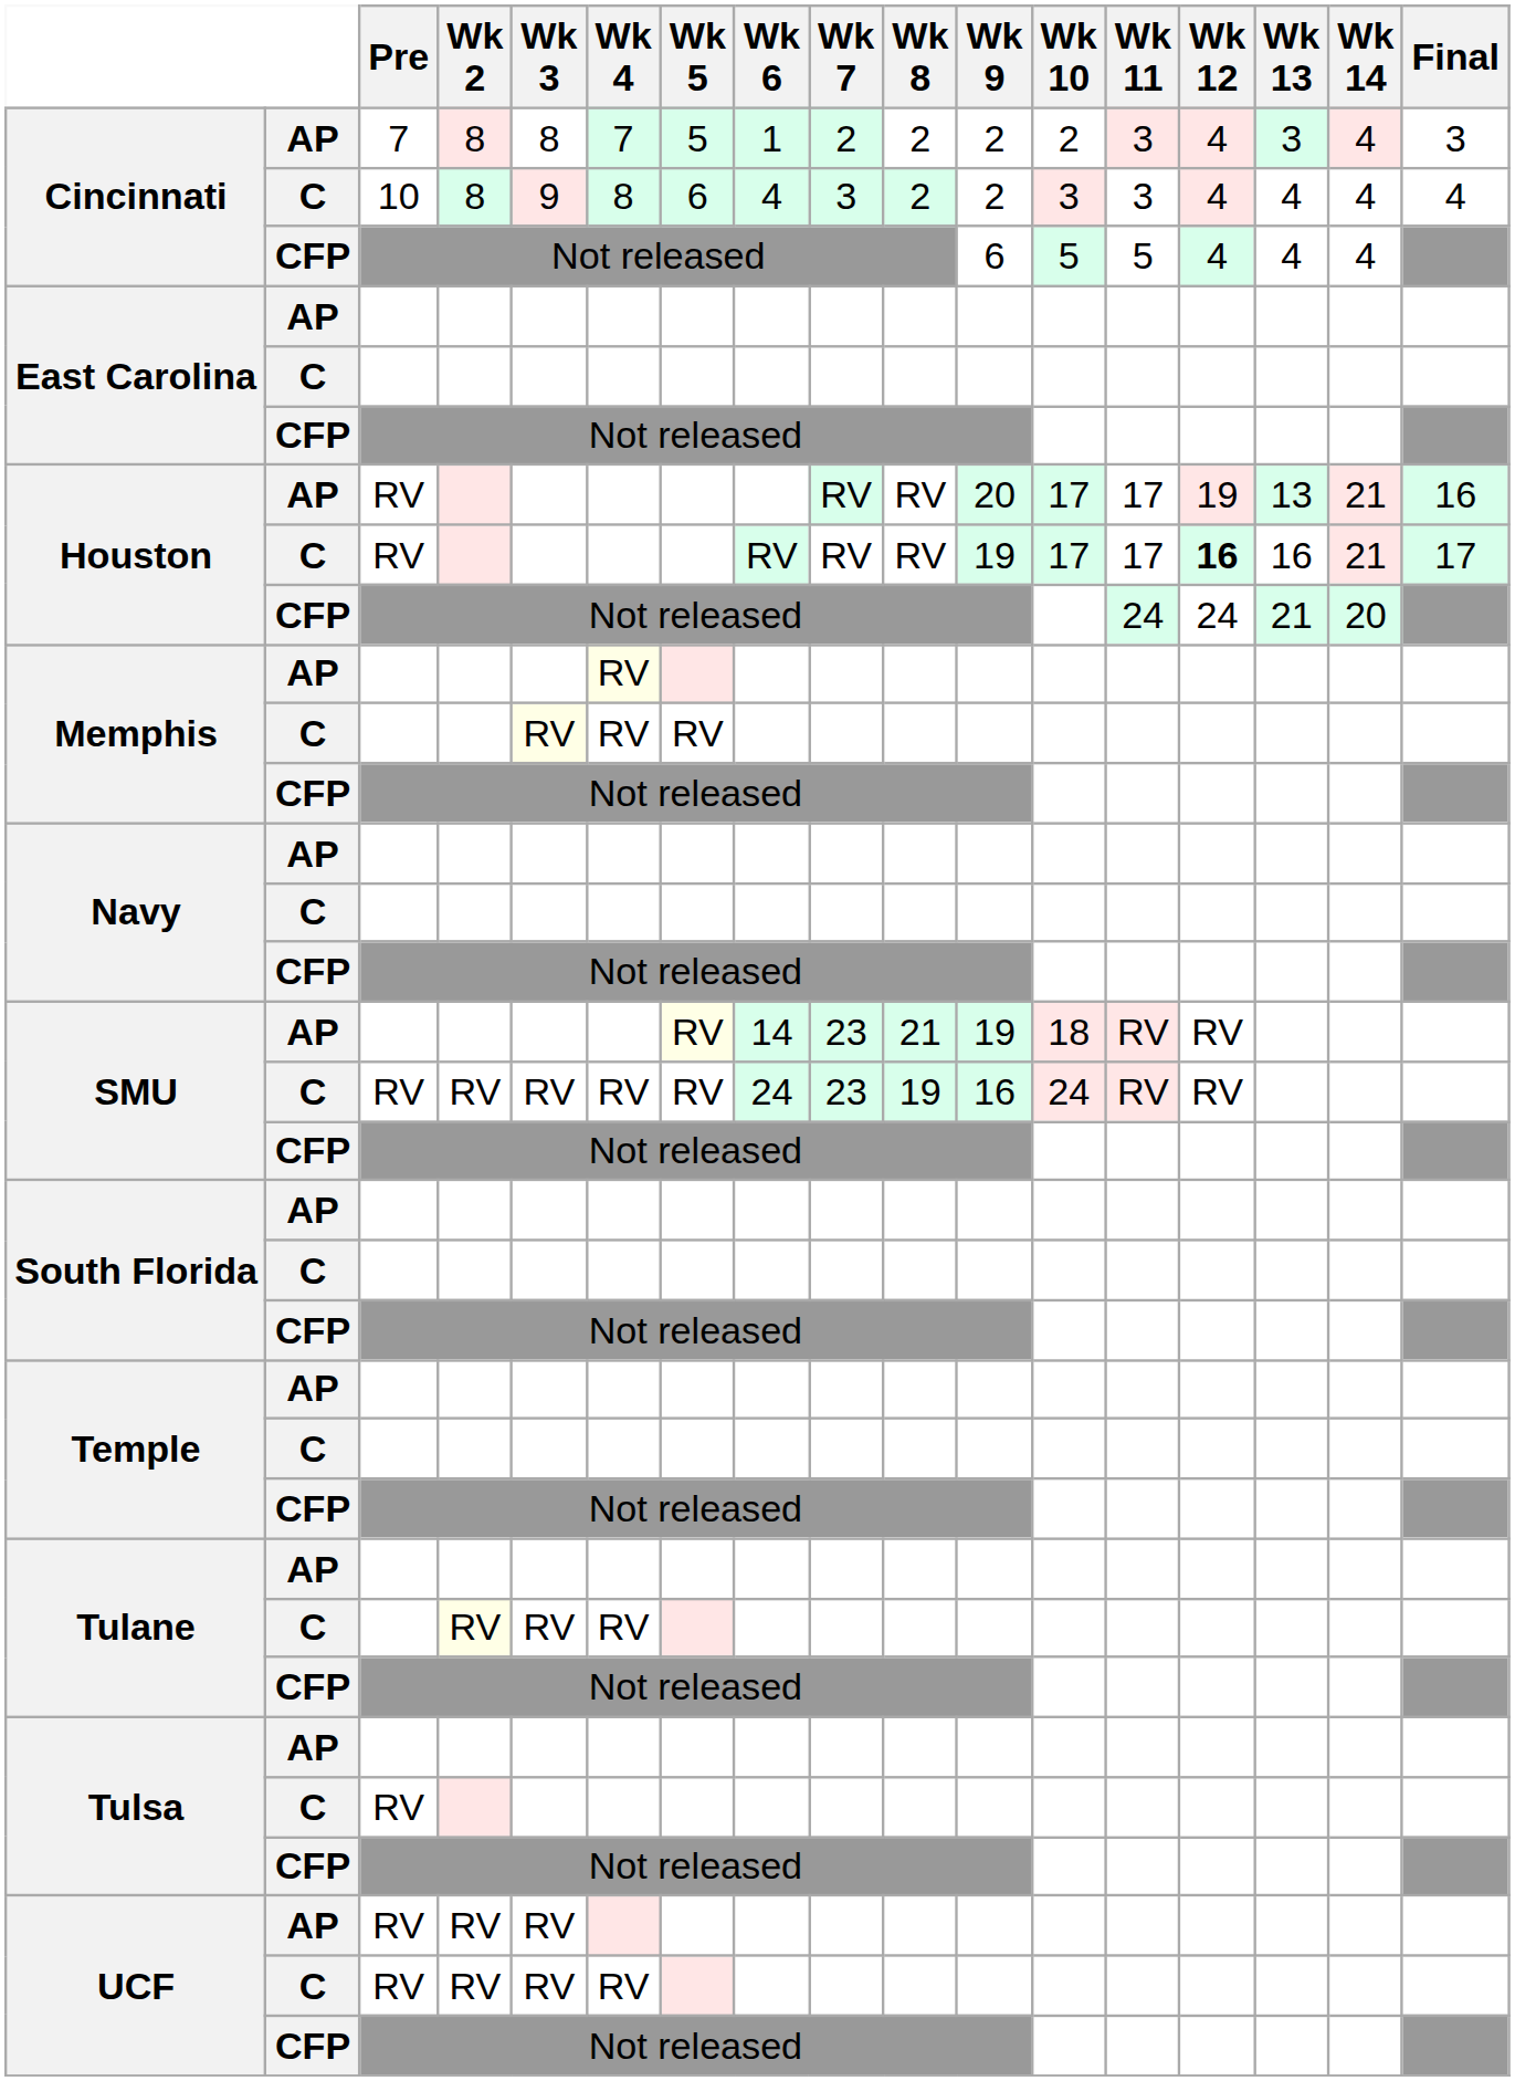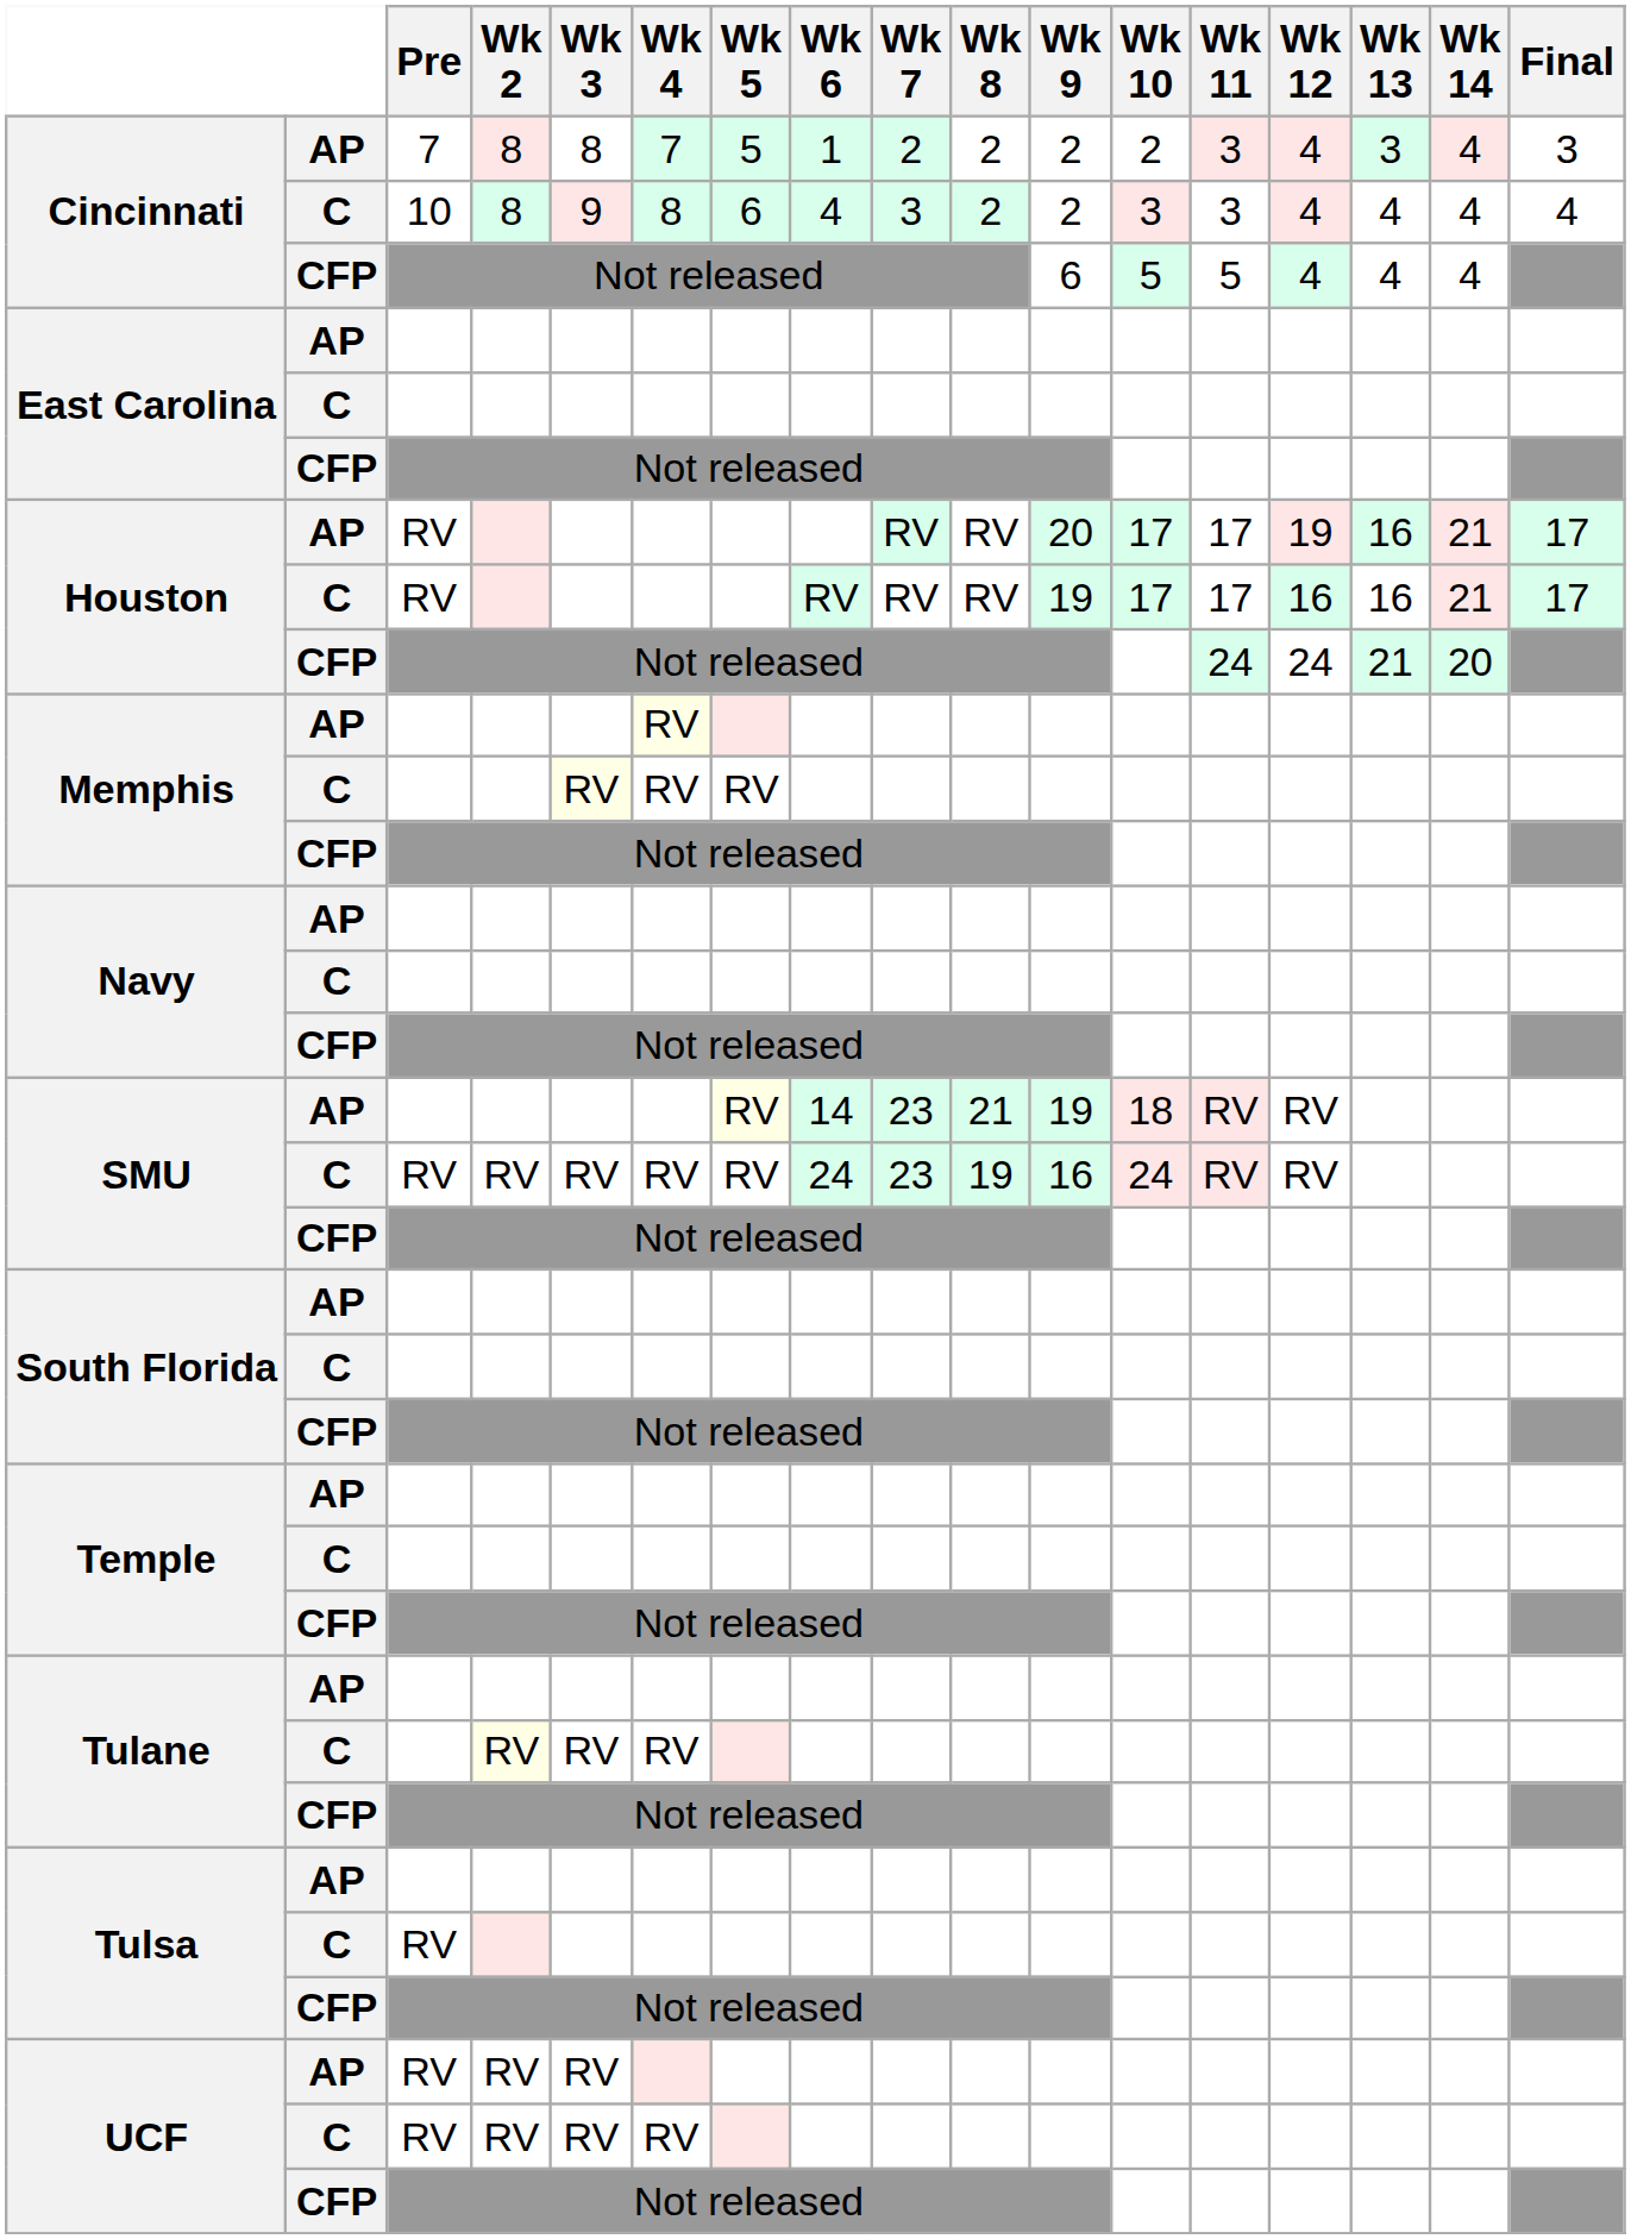Houston / AP | Wk 13: 13 -> 16
Houston / AP | Final: 16 -> 17
Houston / C | Wk 12: bold -> normal
